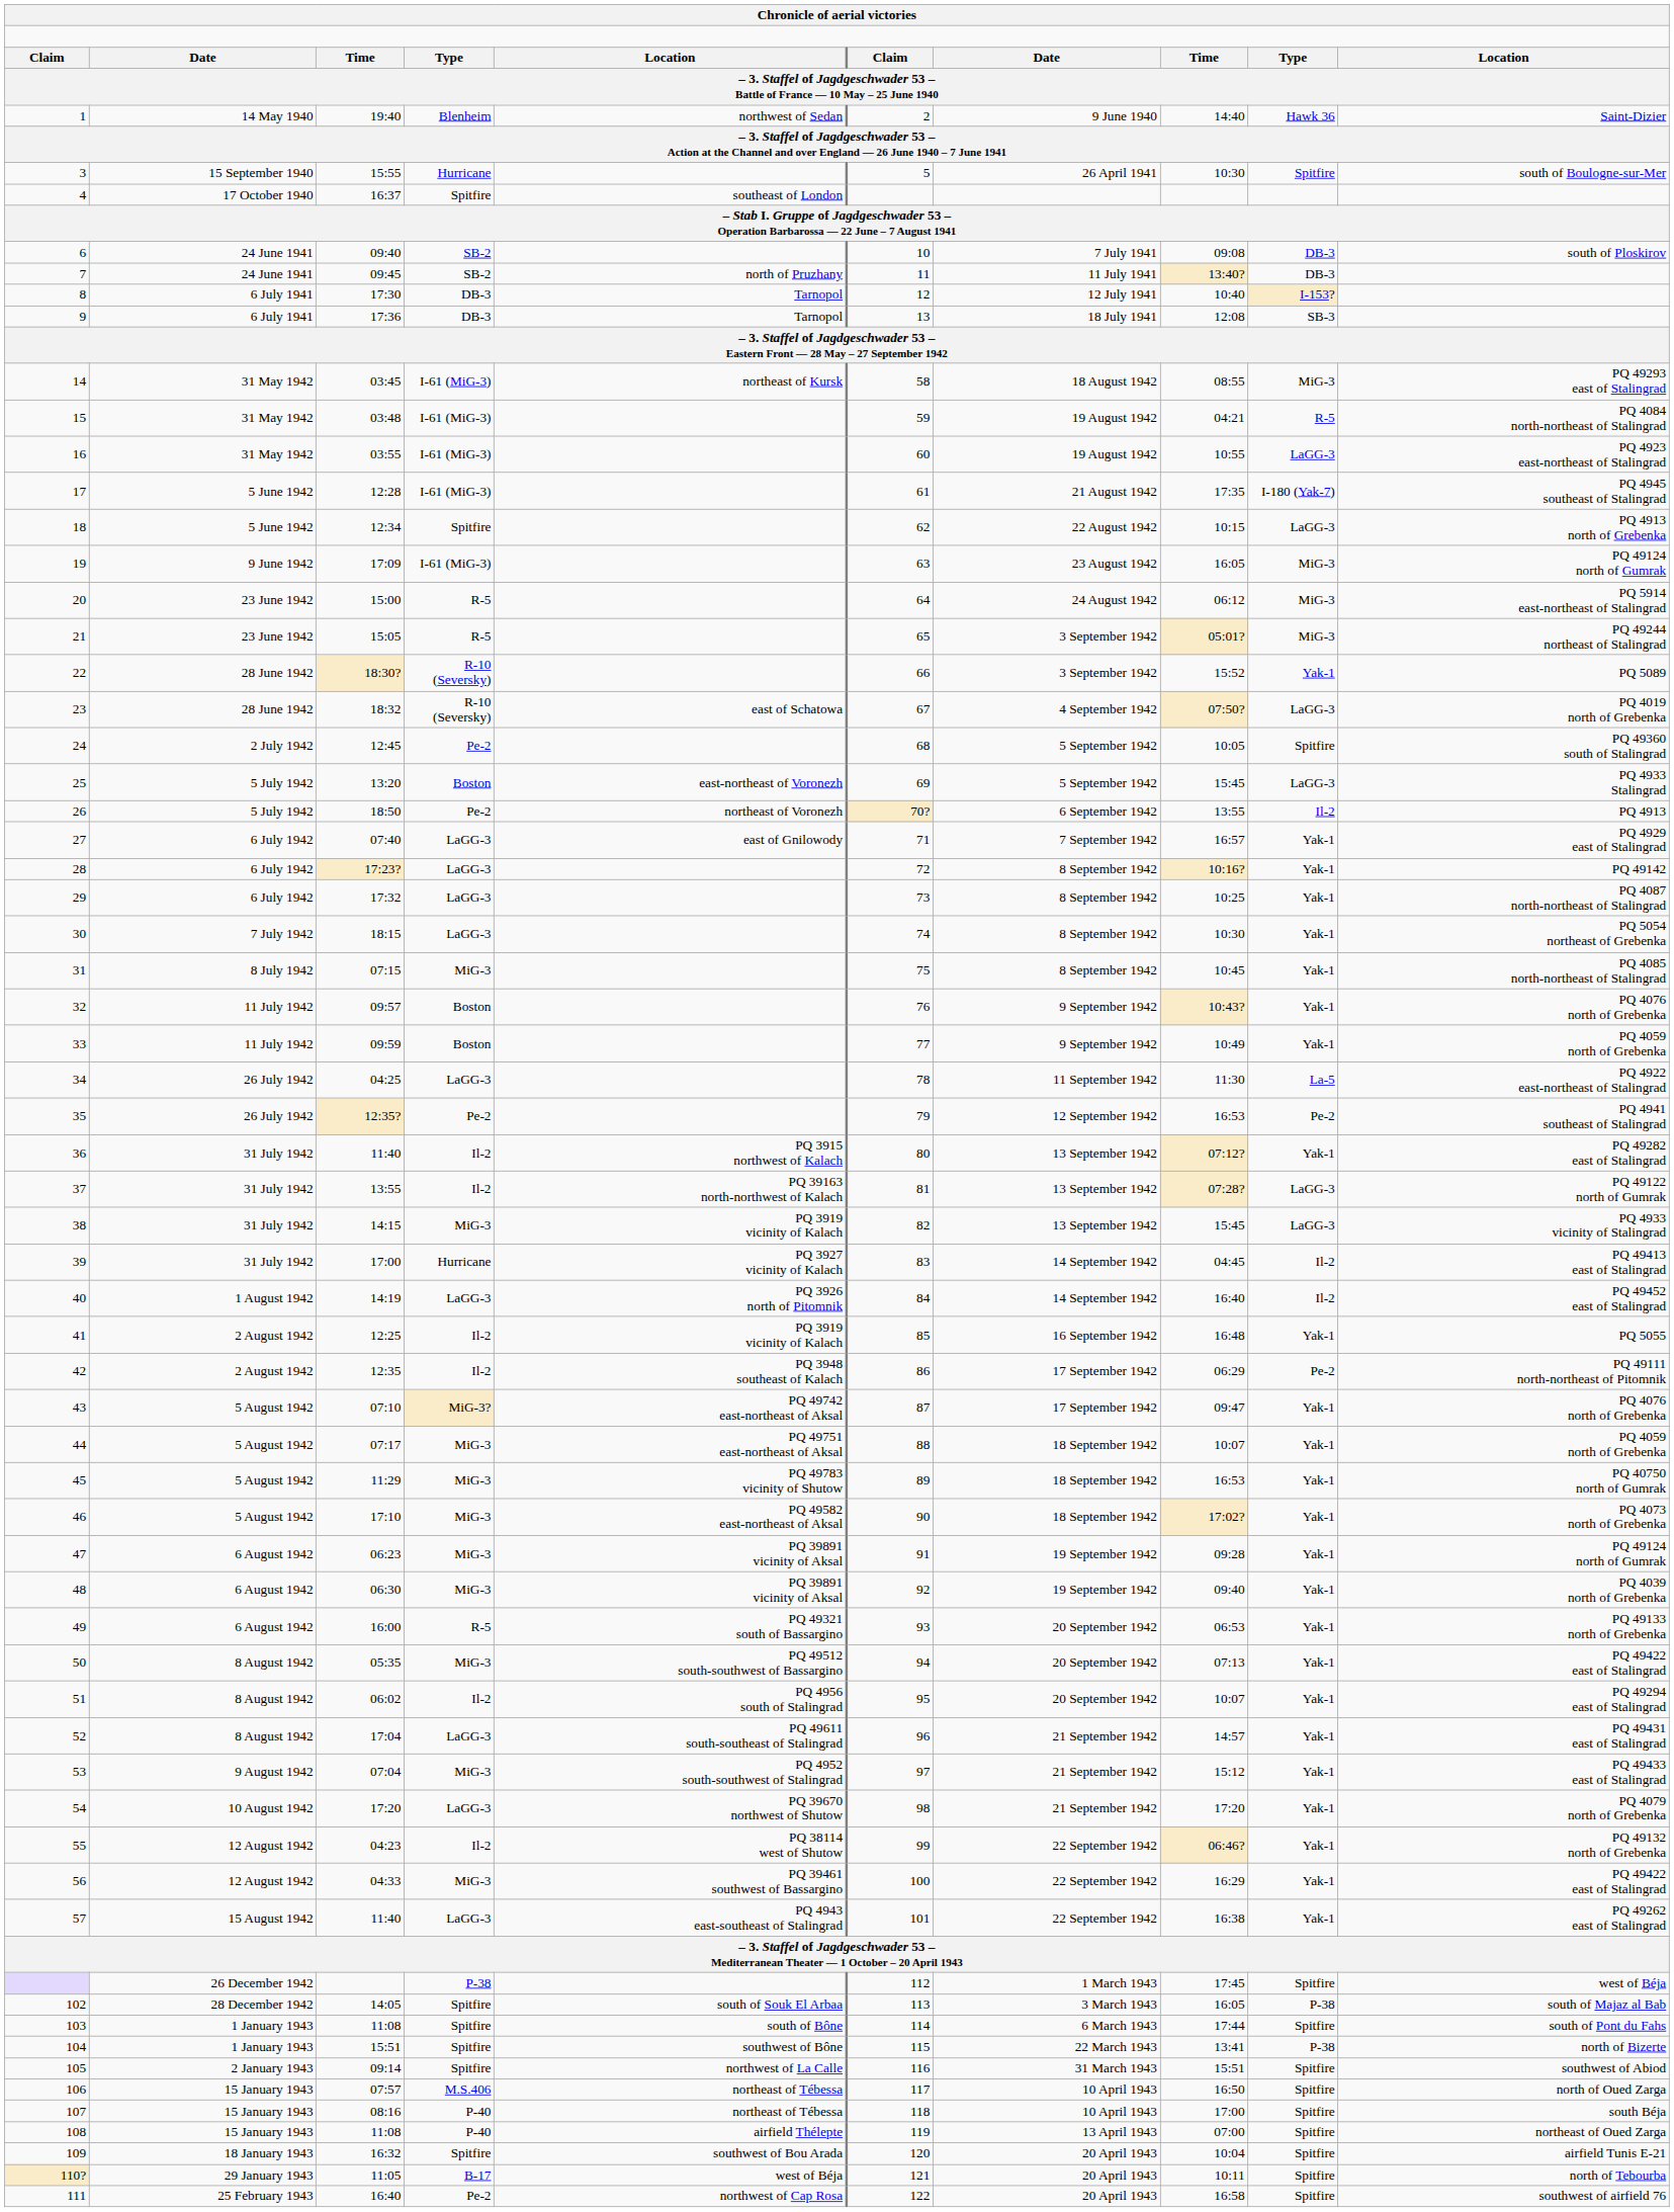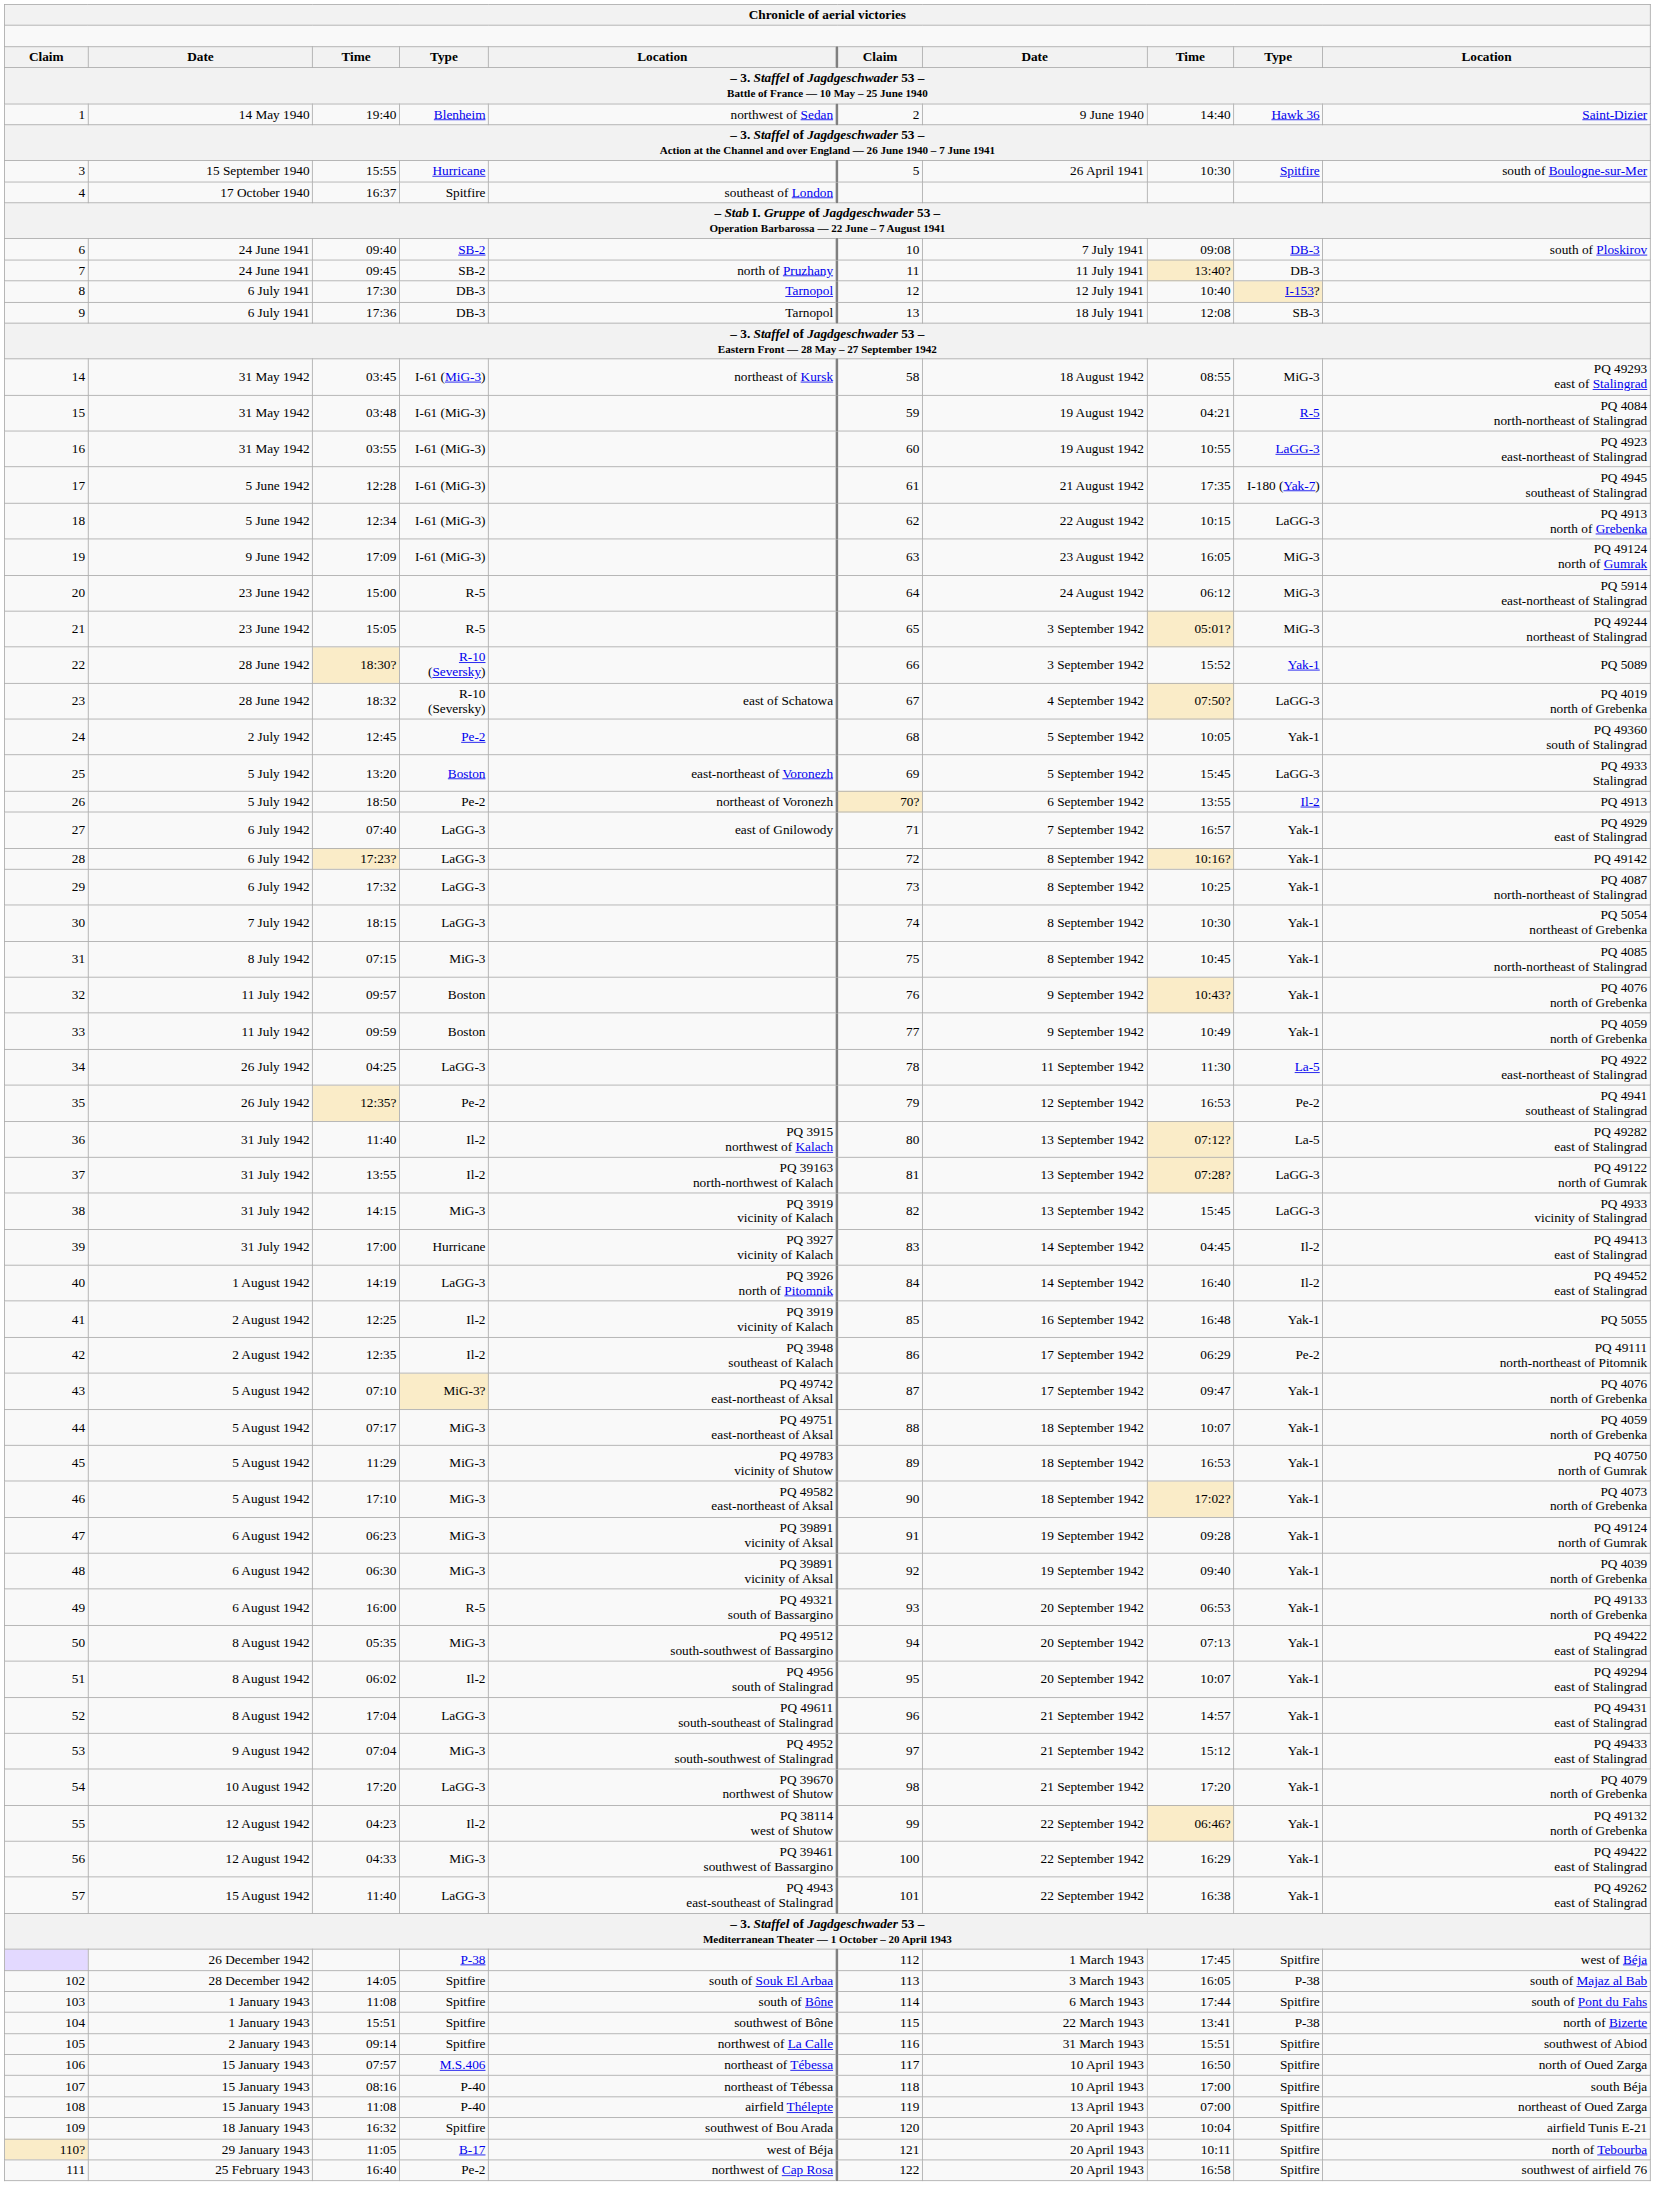18 | column 4: Spitfire -> I-61 (MiG-3)
24 | column 9: Spitfire -> Yak-1
36 | column 9: Yak-1 -> La-5
